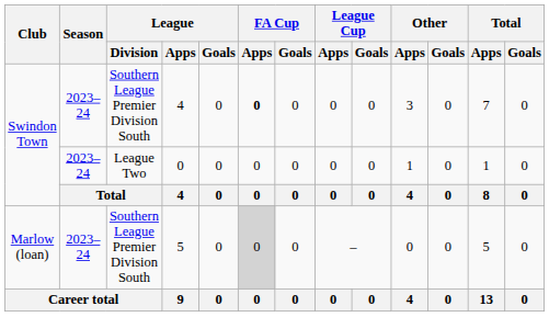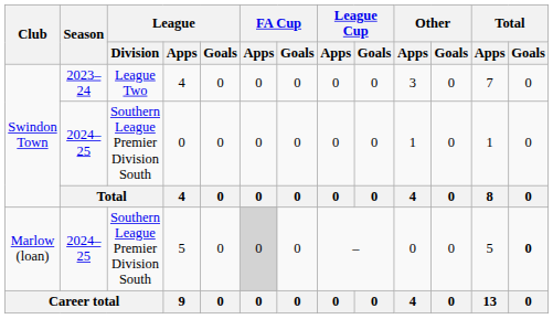row 3 | League / Division: Southern League Premier Division South -> League Two
row 3 | FA Cup / Apps: bold -> normal
row 4 | Season: 2023–24 -> 2024–25
row 4 | League / Division: League Two -> Southern League Premier Division South
row 6 | Season: 2023–24 -> 2024–25
row 6 | Total / Goals: normal -> bold
